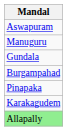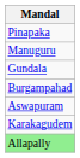row 2 | column 1: Aswapuram -> Pinapaka
row 6 | column 1: Pinapaka -> Aswapuram
